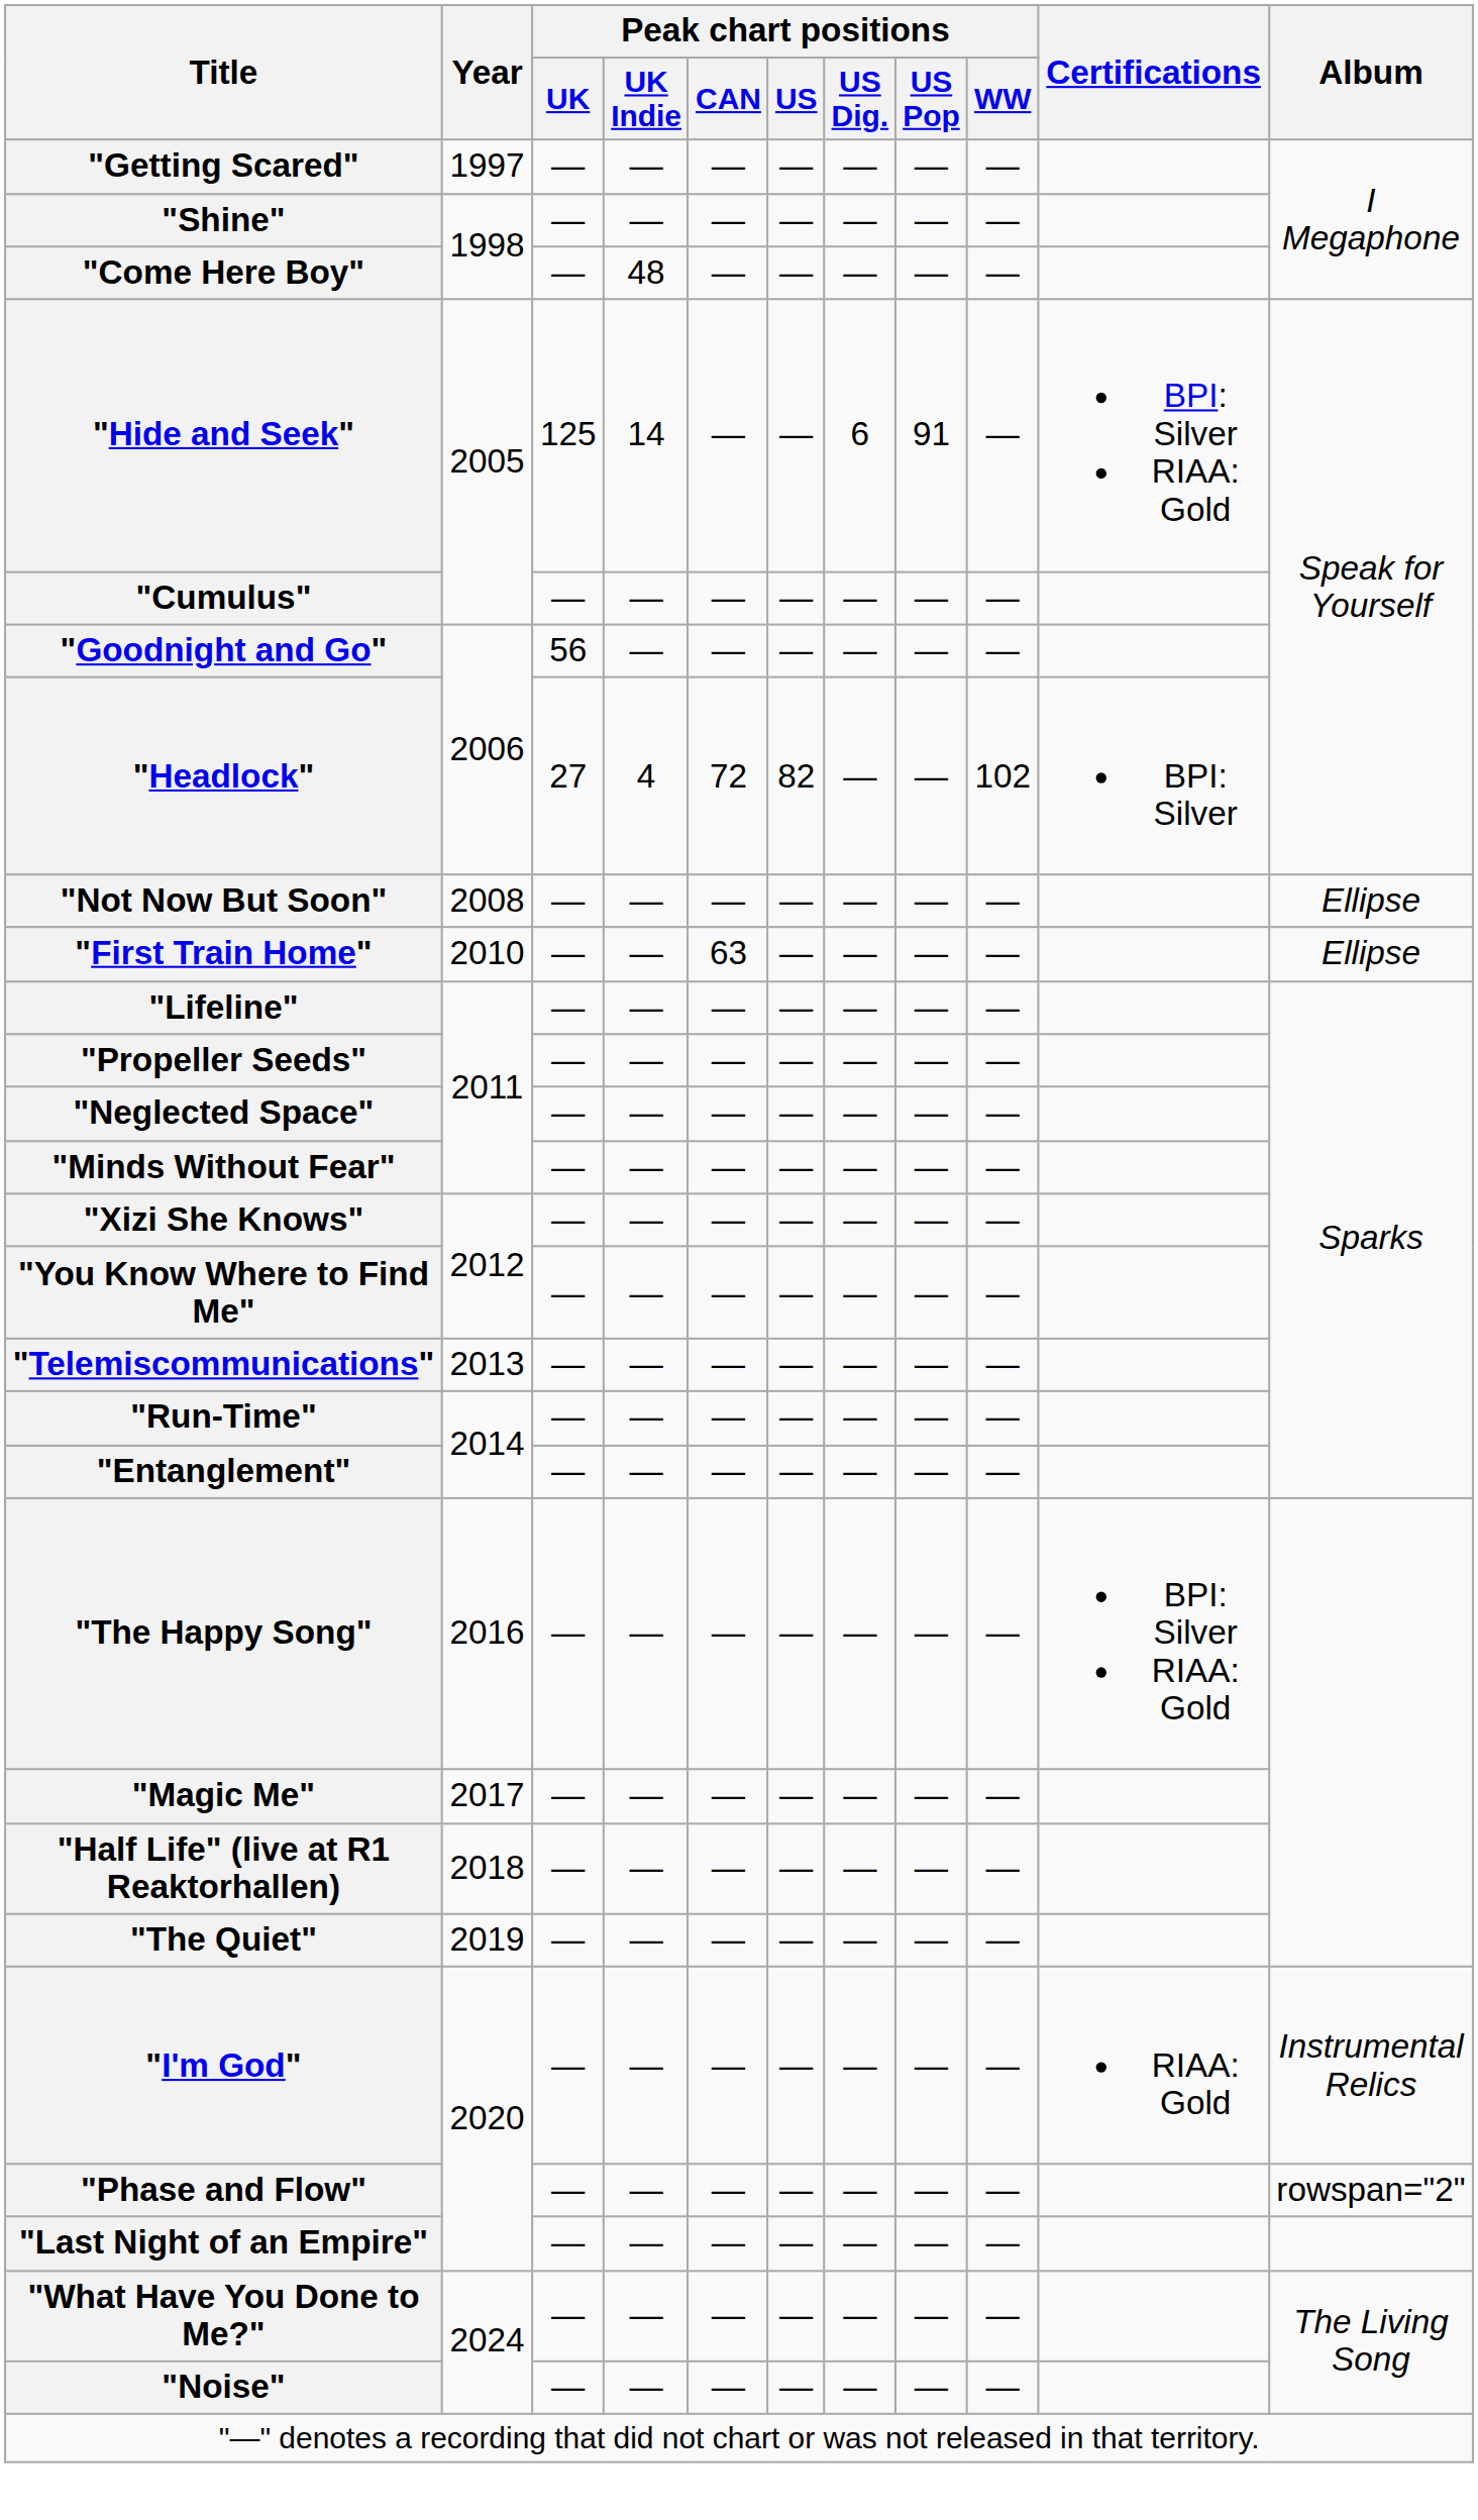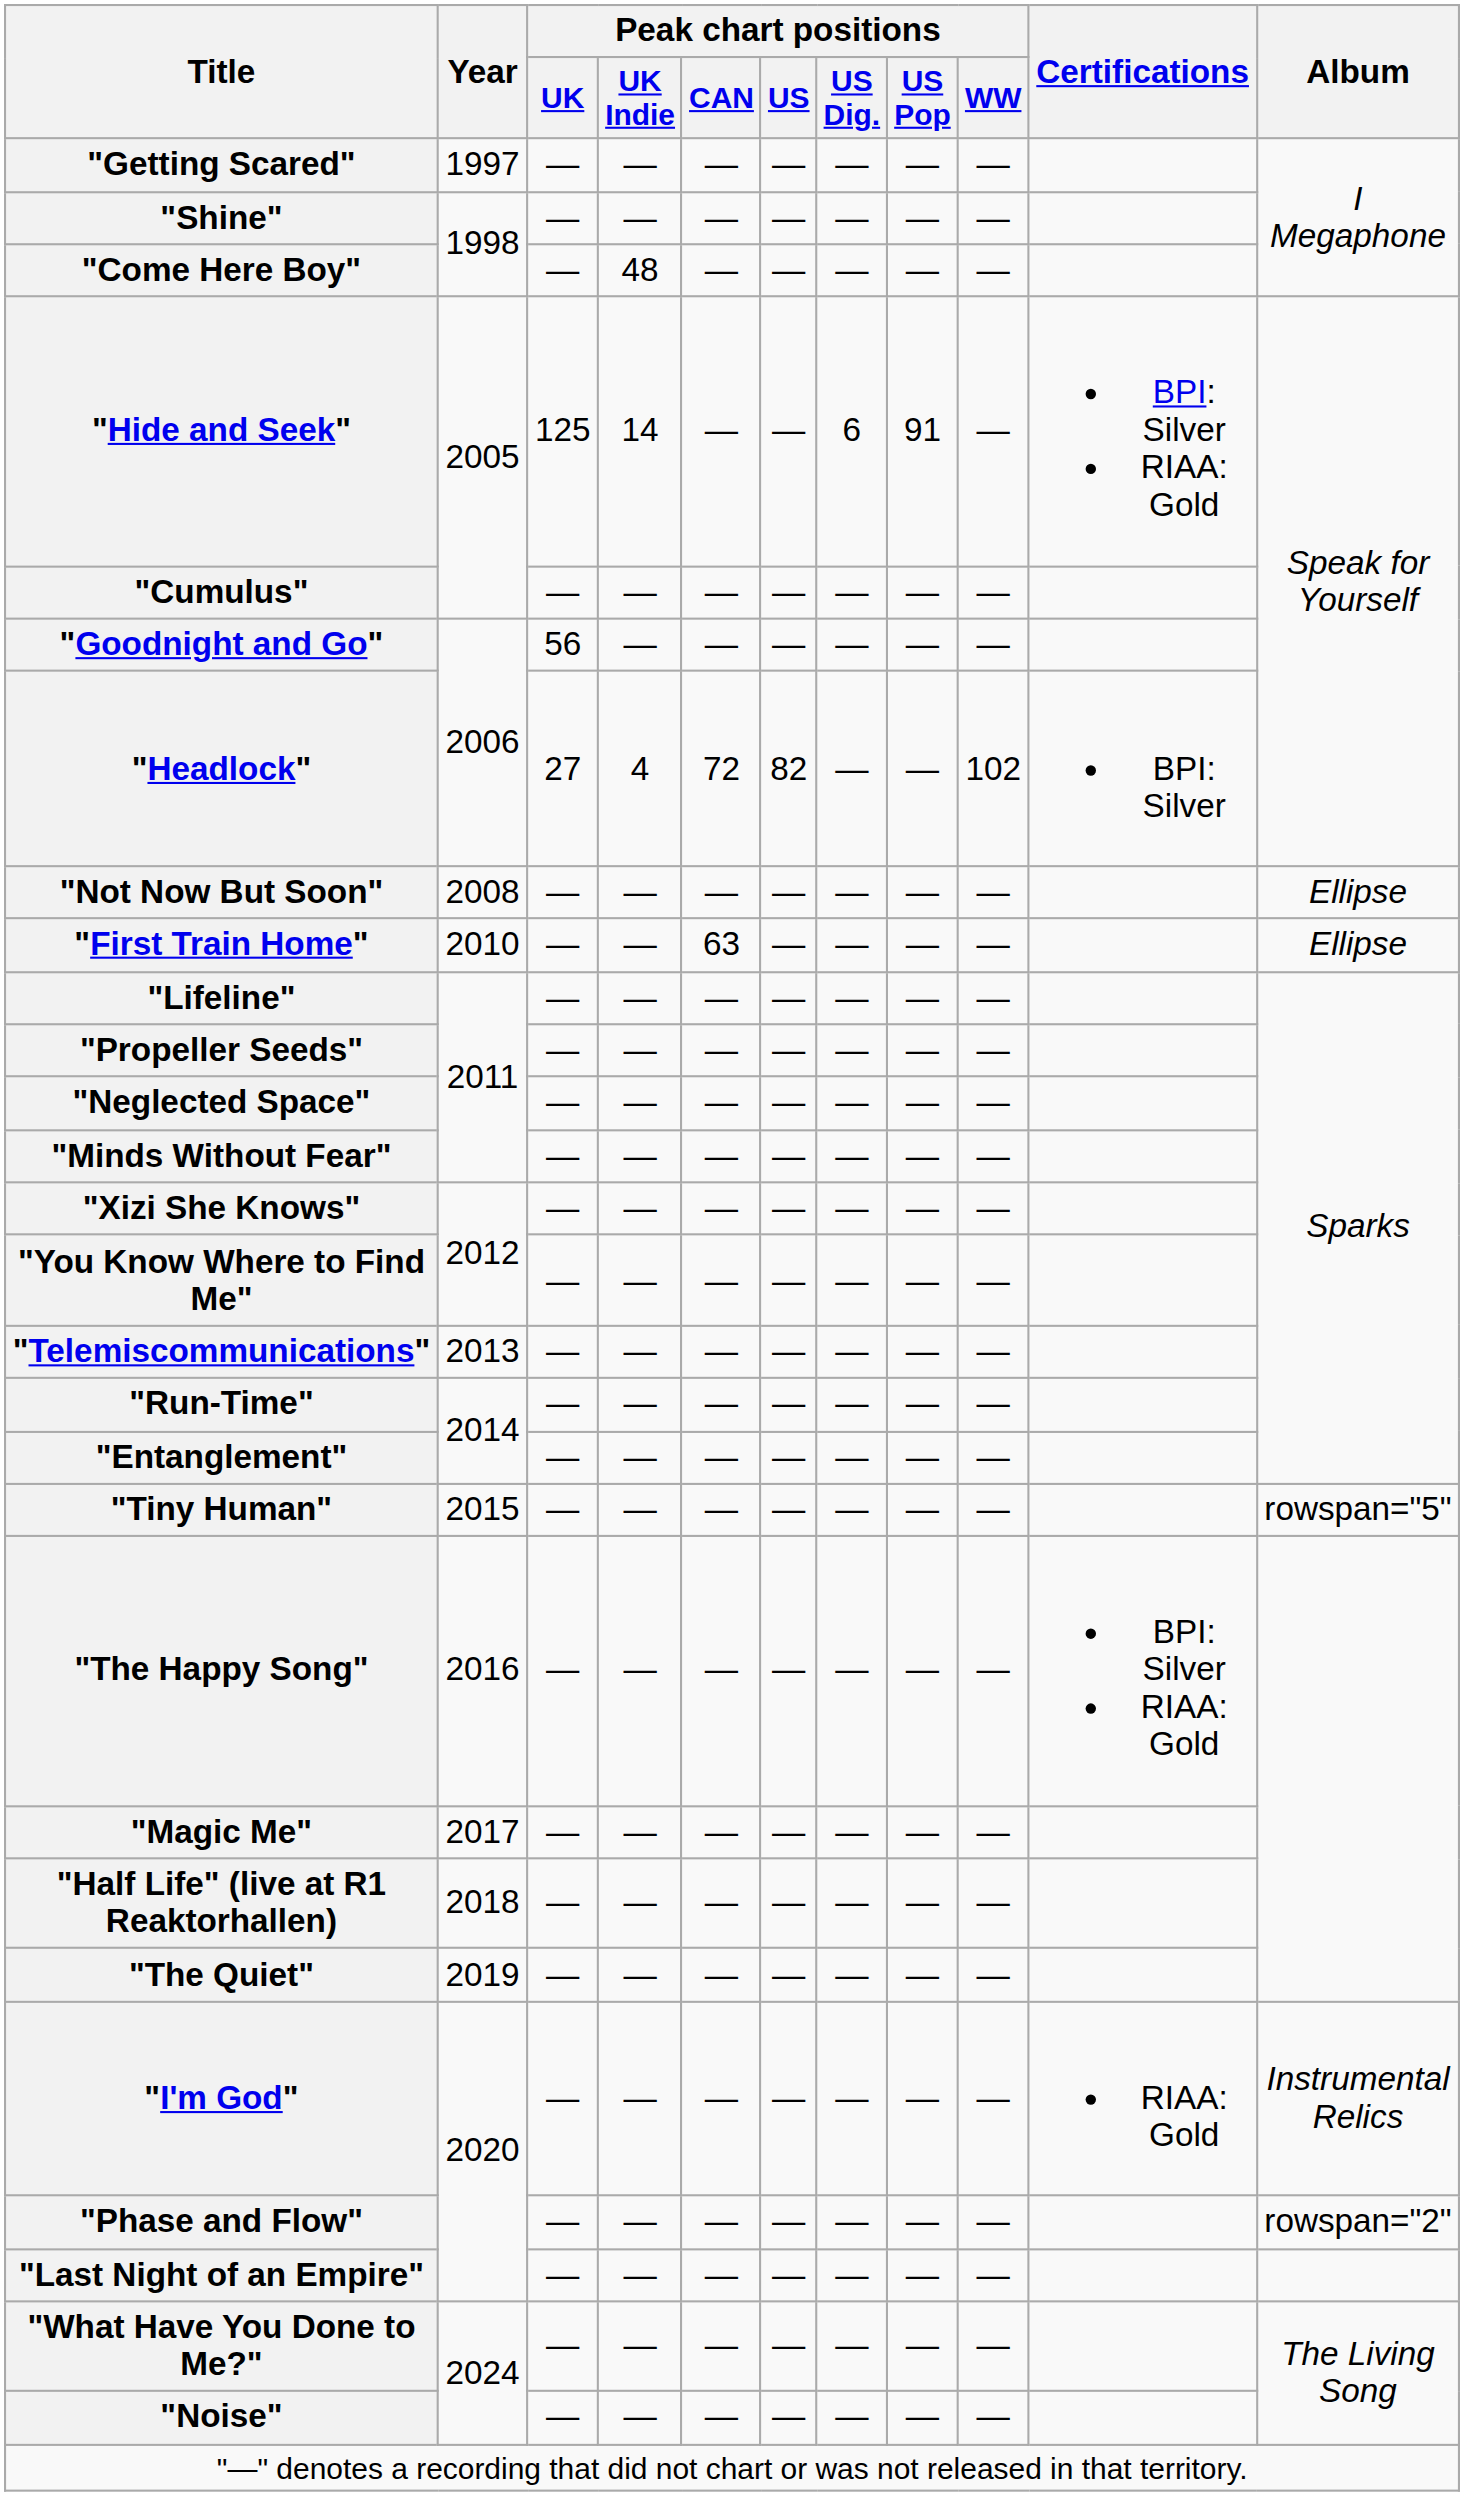+ row: "Tiny Human" | 2015 | — | — | — | — | — | — | — | rowspan="5"
